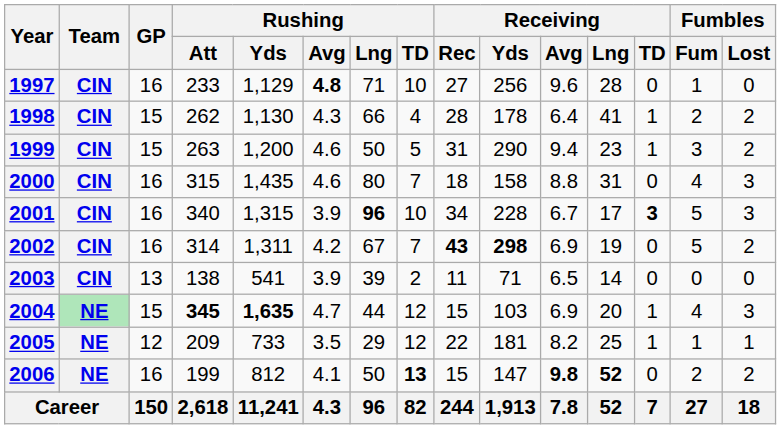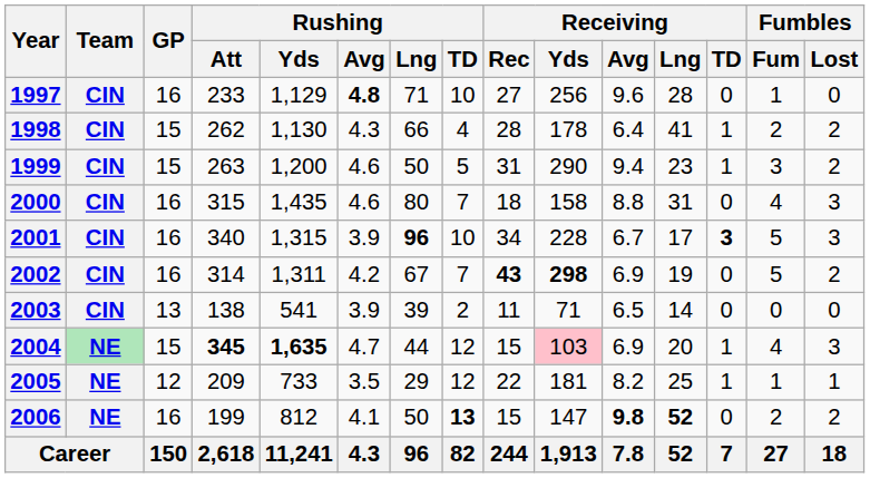2004 | Receiving / Yds: no background -> pink background
